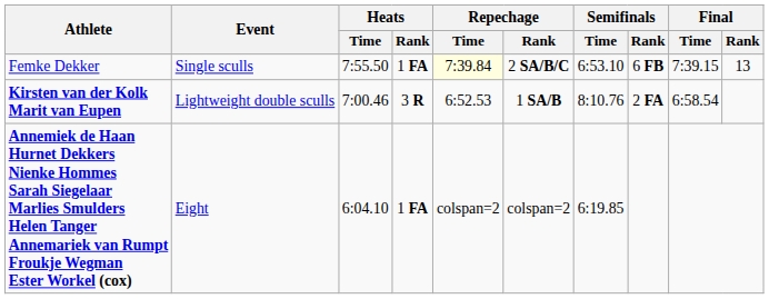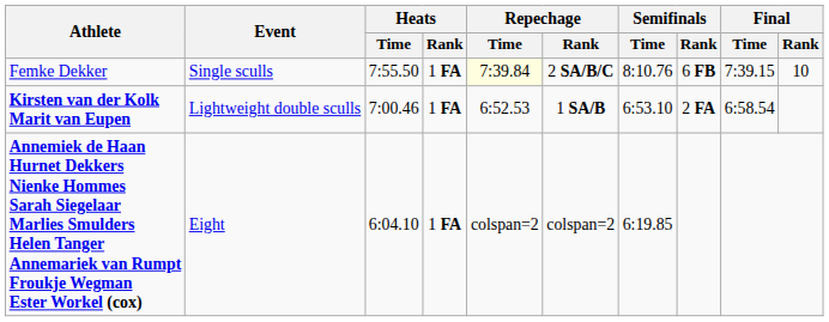Femke Dekker | Semifinals / Time: 6:53.10 -> 8:10.76
Femke Dekker | Final / Rank: 13 -> 10
Kirsten van der Kolk Marit van Eupen | Heats / Rank: 3 R -> 1 FA
Kirsten van der Kolk Marit van Eupen | Semifinals / Time: 8:10.76 -> 6:53.10
